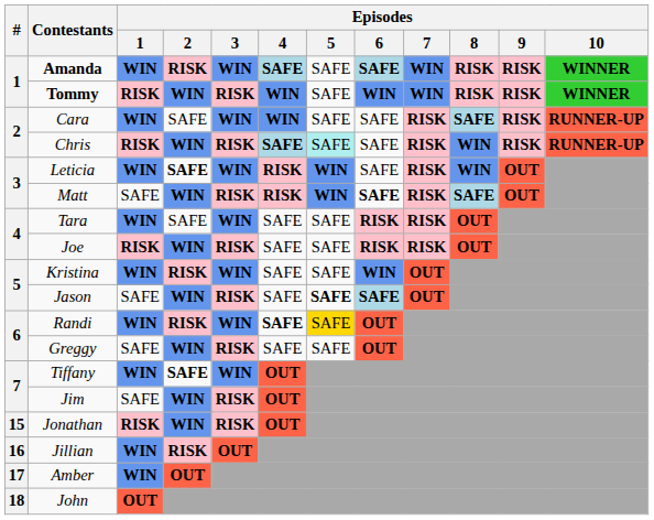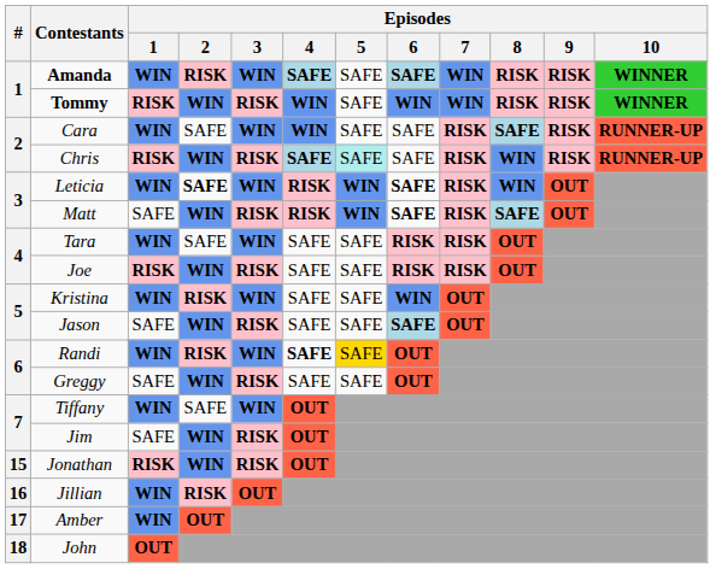Leticia | Episodes / 6: normal -> bold
Jason | Episodes / 5: bold -> normal
Tiffany | Episodes / 2: bold -> normal
